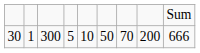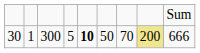30 | column 5: normal -> bold
30 | column 8: no background -> khaki background
